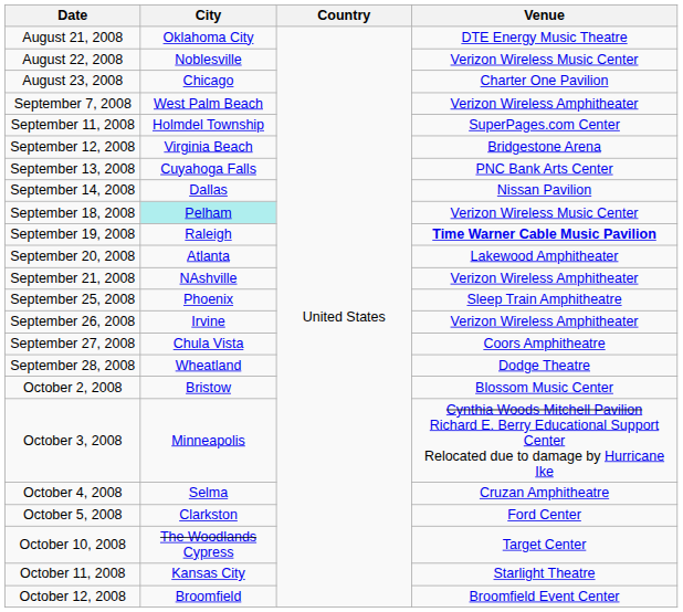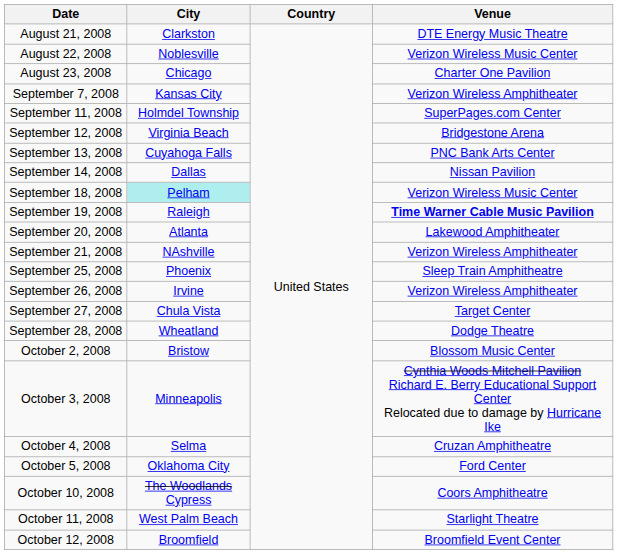August 21, 2008 | City: Oklahoma City -> Clarkston
September 7, 2008 | City: West Palm Beach -> Kansas City
September 27, 2008 | Venue: Coors Amphitheatre -> Target Center
October 5, 2008 | City: Clarkston -> Oklahoma City
October 10, 2008 | Venue: Target Center -> Coors Amphitheatre
October 11, 2008 | City: Kansas City -> West Palm Beach
